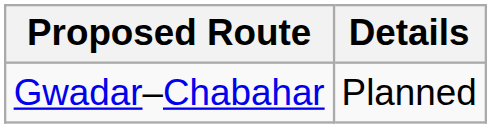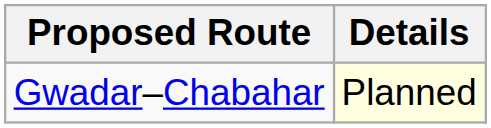Gwadar–Chabahar | Details: no background -> lightyellow background
